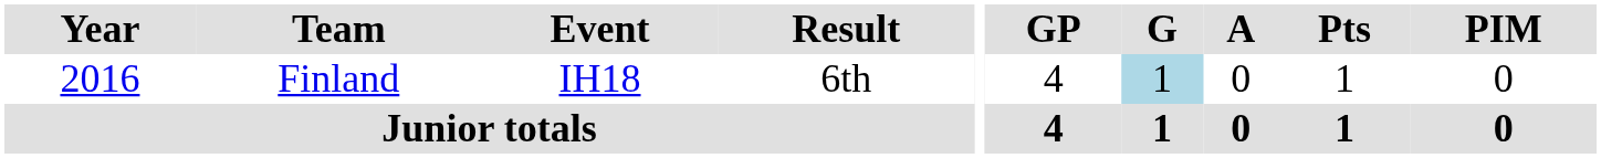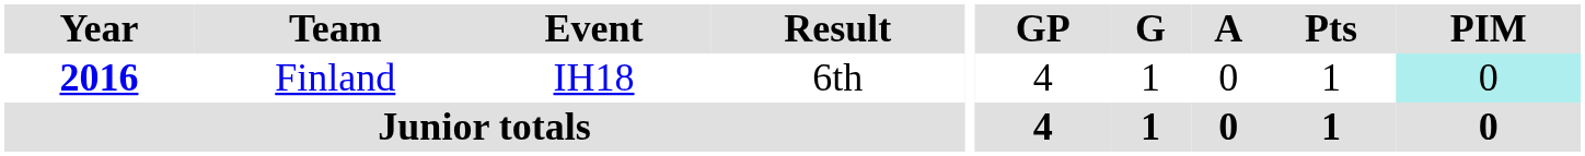Finland | Year: normal -> bold
Finland | G: lightblue background -> no background
Finland | PIM: no background -> paleturquoise background
